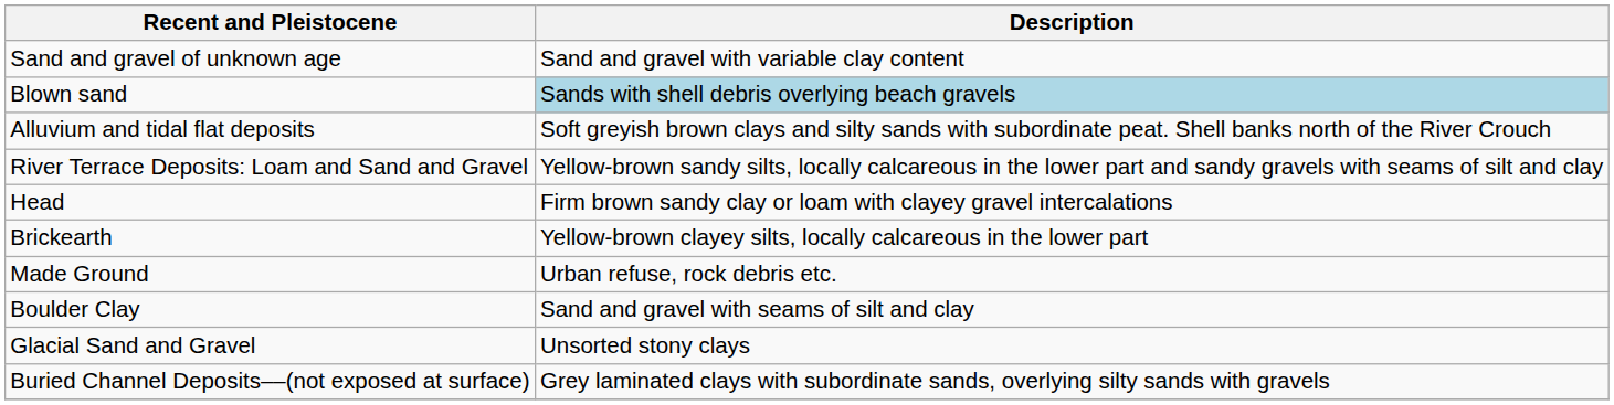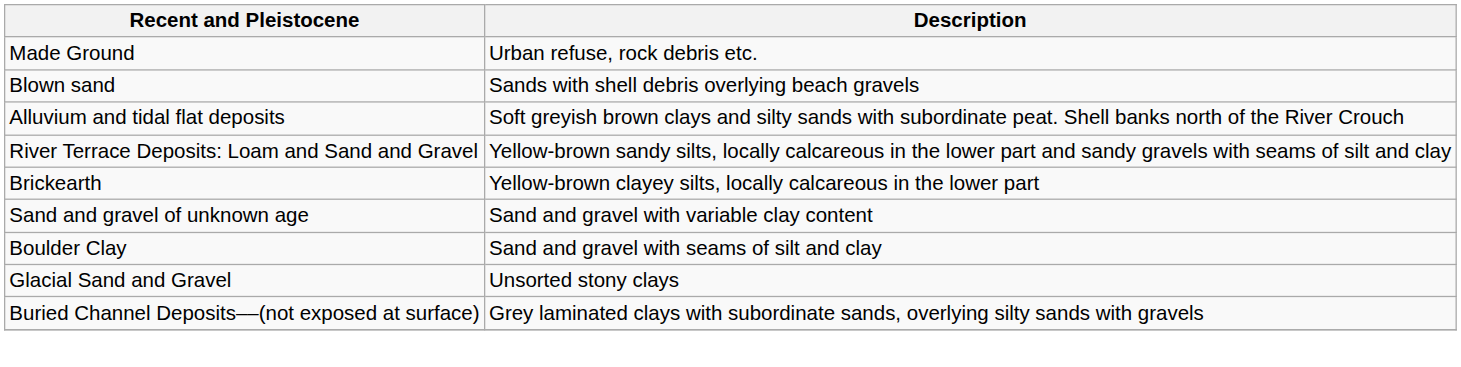rows swapped: Made Ground <-> Sand and gravel of unknown age
Blown sand | Description: lightblue background -> no background
- row: Head | Firm brown sandy clay or loam with clayey gravel intercalations
